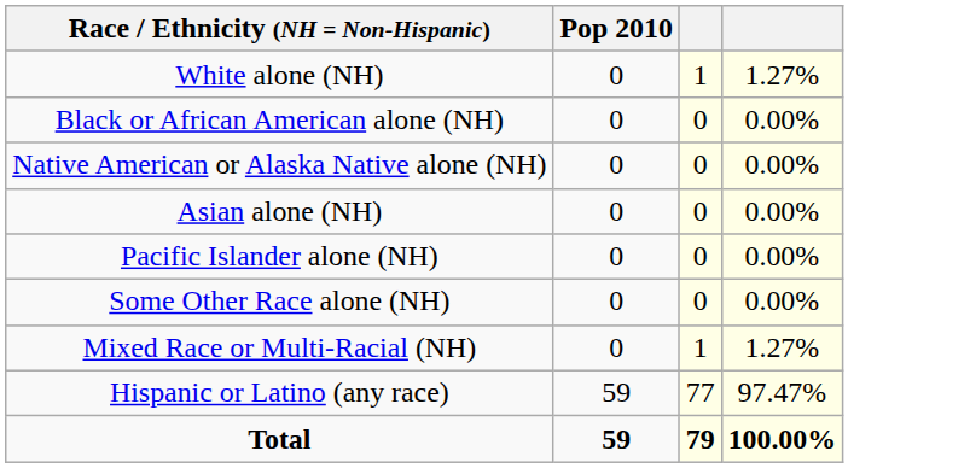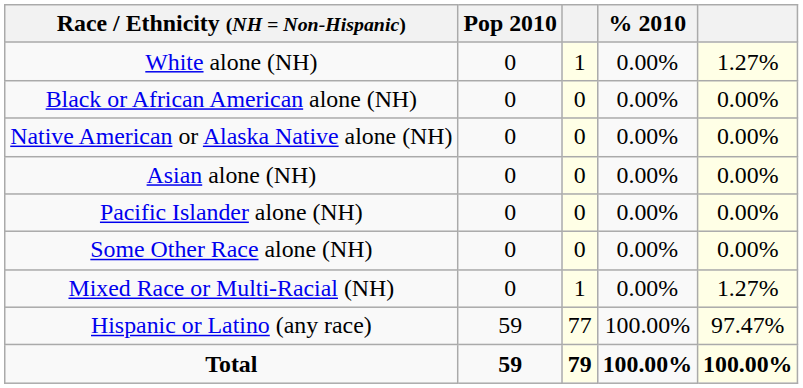+ column: % 2010 | 0.00% | 0.00% | 0.00% | 0.00% | 0.00% | 0.00% | 0.00% | 100.00% | 100.00%
